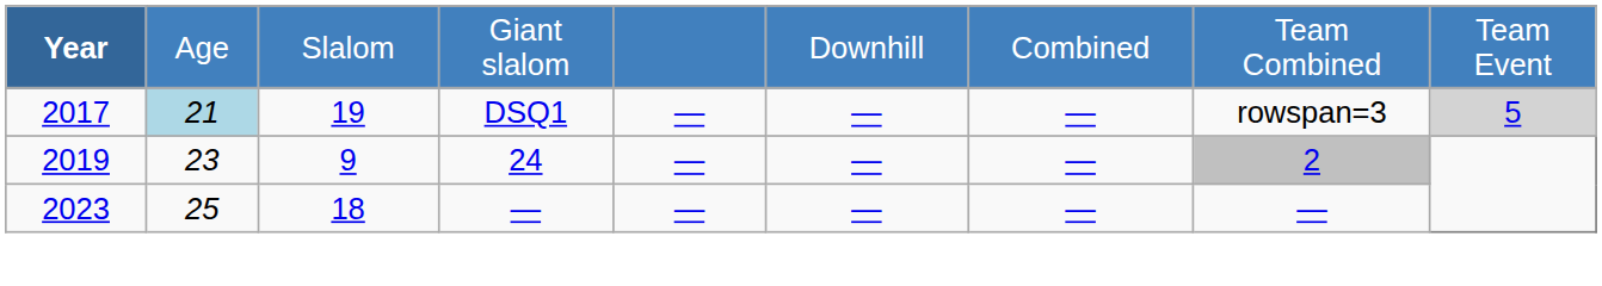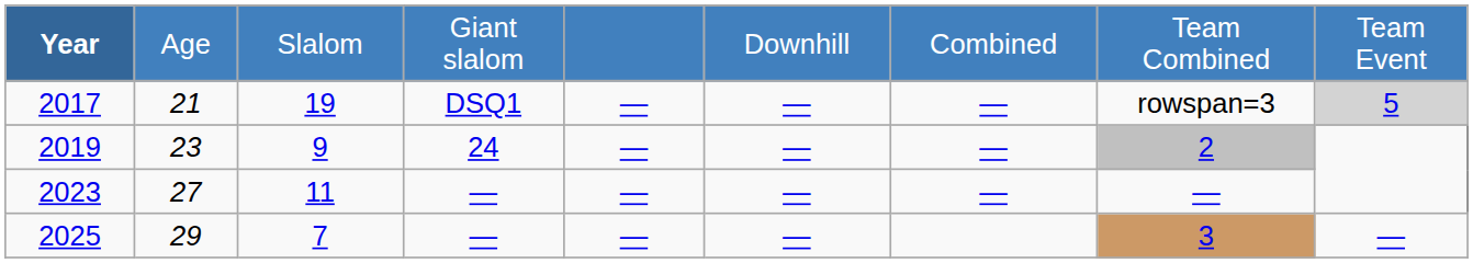2017 | column 2: lightblue background -> no background
2023 | column 2: 25 -> 27
2023 | column 3: 18 -> 11
+ row: 2025 | 29 | 7 | — | — | — | 3 | —
